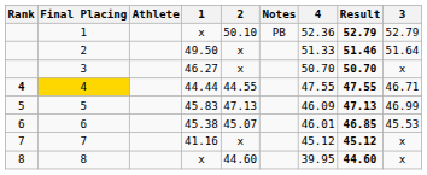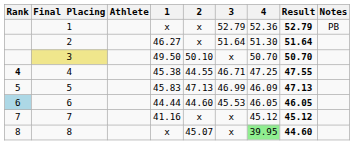columns swapped: 3 <-> Notes
row 2 | 2: 50.10 -> x
row 3 | 1: 49.50 -> 46.27
row 3 | 4: 51.33 -> 51.30
row 3 | Result: 51.46 -> 51.64
row 4 | Final Placing: no background -> khaki background
row 4 | 1: 46.27 -> 49.50
row 4 | 2: x -> 50.10
row 5 | Final Placing: gold background -> no background
row 5 | 1: 44.44 -> 45.38
row 5 | 4: 47.55 -> 47.25
row 7 | Rank: no background -> lightblue background
row 7 | 1: 45.38 -> 44.44
row 7 | 2: 45.07 -> 44.60
row 7 | 4: 46.01 -> 46.05
row 7 | Result: 46.85 -> 46.05
row 9 | 2: 44.60 -> 45.07
row 9 | 4: no background -> lightgreen background
